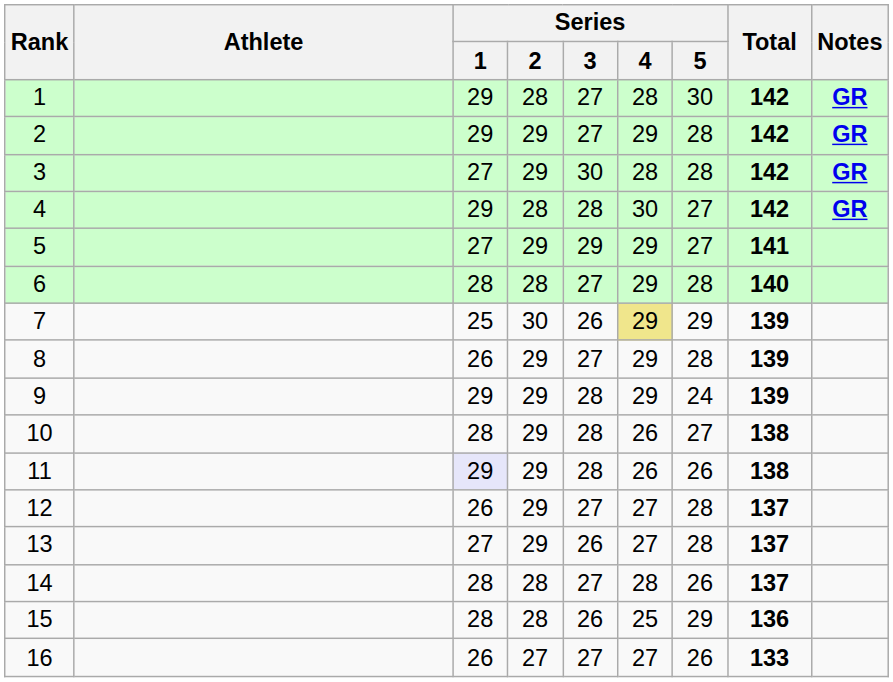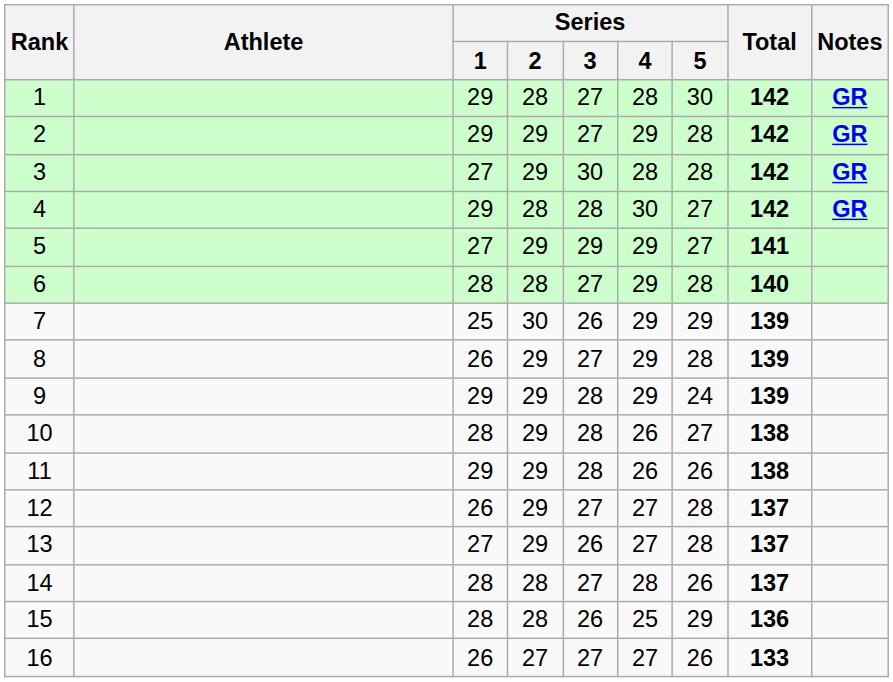7 | Series / 4: khaki background -> no background
11 | Series / 1: lavender background -> no background
